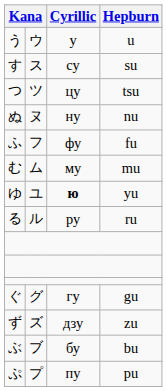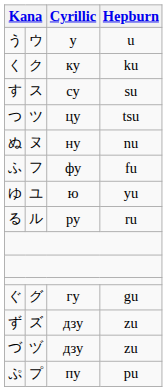+ row: く | ク | ку | ku
- row: む | ム | му | mu
ゆ | Cyrillic: bold -> normal
+ row: づ | ヅ | дзу | zu
- row: ぶ | ブ | бу | bu
